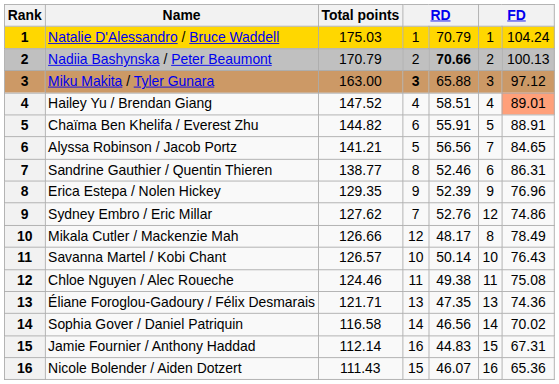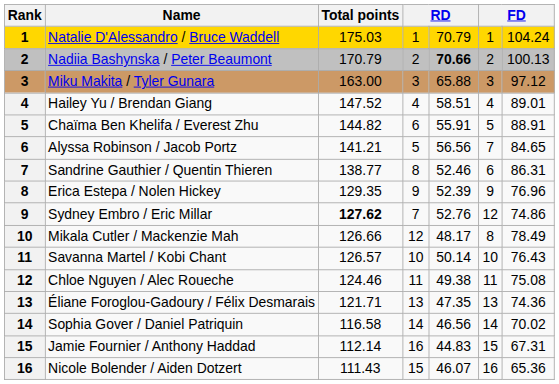Miku Makita / Tyler Gunara | column 4: bold -> normal
Hailey Yu / Brendan Giang | column 7: lightsalmon background -> no background
Sydney Embro / Eric Millar | Total points: normal -> bold
